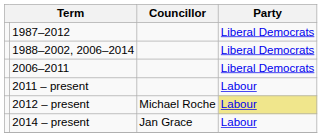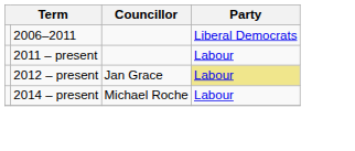- row: 1987–2012 | Liberal Democrats
- row: 1988–2002, 2006–2014 | Liberal Democrats
2012 – present | Councillor: Michael Roche -> Jan Grace
2014 – present | Councillor: Jan Grace -> Michael Roche
